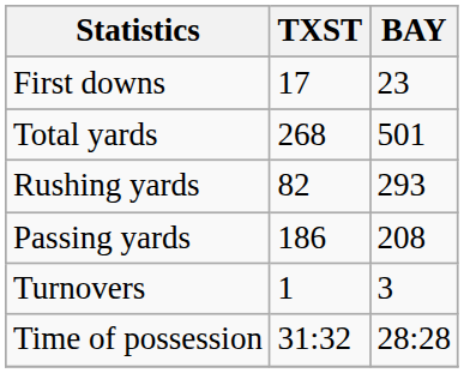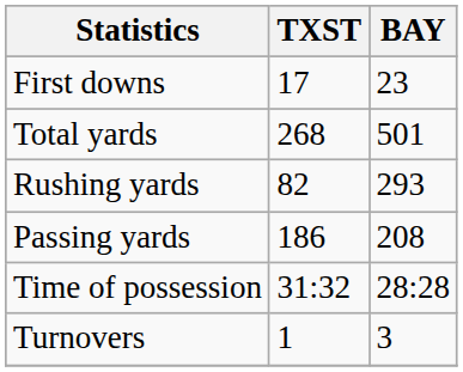rows swapped: Turnovers <-> Time of possession
